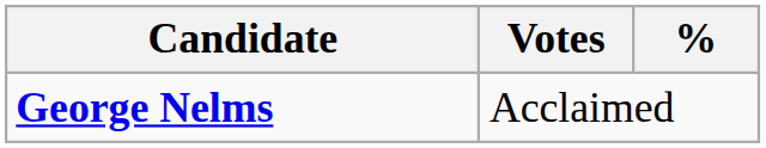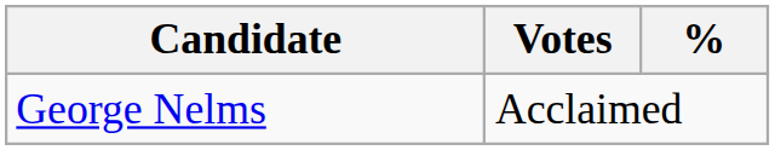George Nelms | Candidate: bold -> normal
